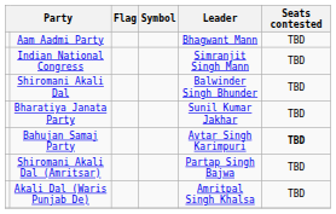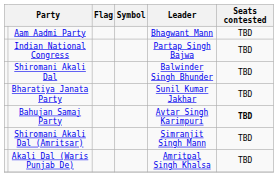Indian National Congress | Leader: Simranjit Singh Mann -> Partap Singh Bajwa
Shiromani Akali Dal (Amritsar) | Leader: Partap Singh Bajwa -> Simranjit Singh Mann
